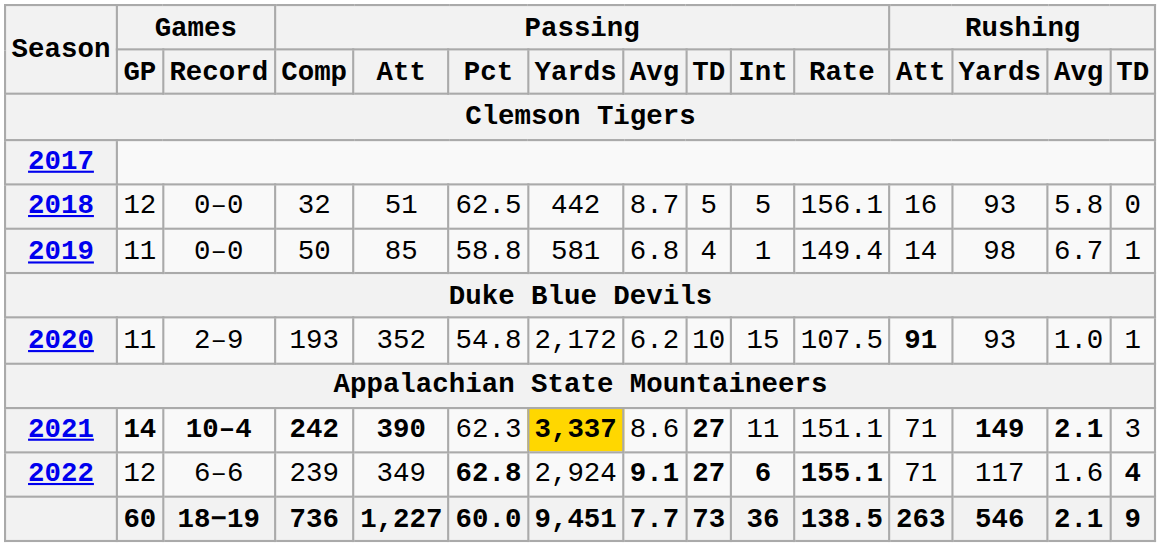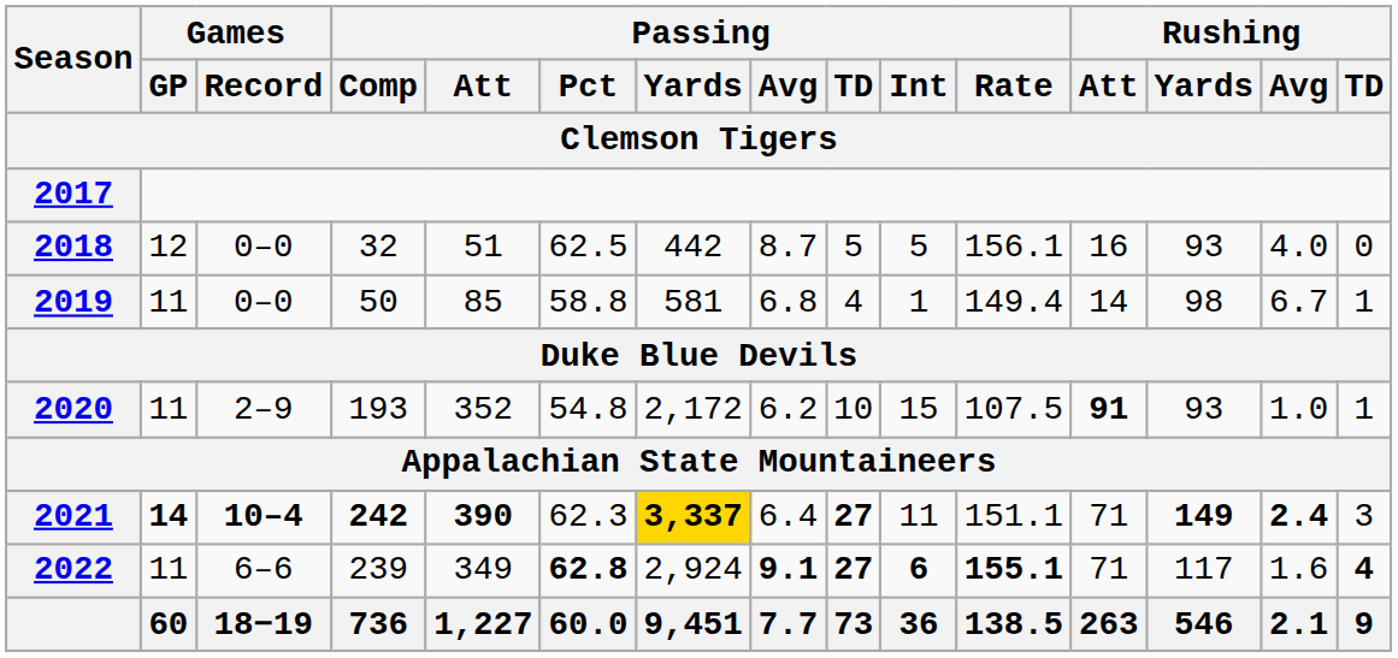2018 | Rushing / Avg: 5.8 -> 4.0
2021 | Passing / Avg: 8.6 -> 6.4
2021 | Rushing / Avg: 2.1 -> 2.4
2022 | Games / GP: 12 -> 11
